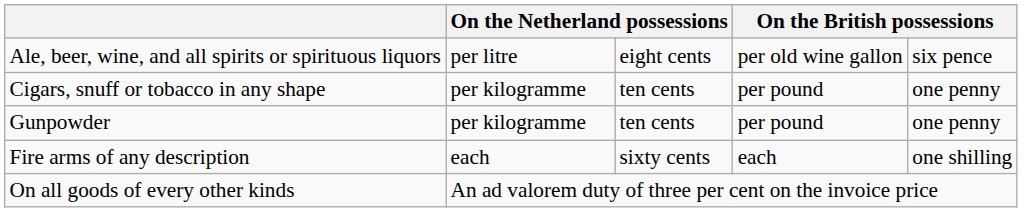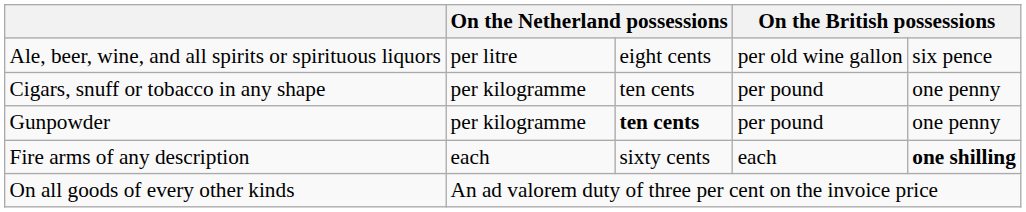Gunpowder | column 3: normal -> bold
Fire arms of any description | column 5: normal -> bold
